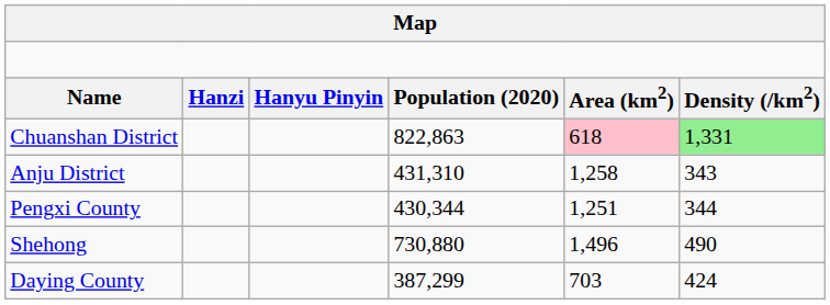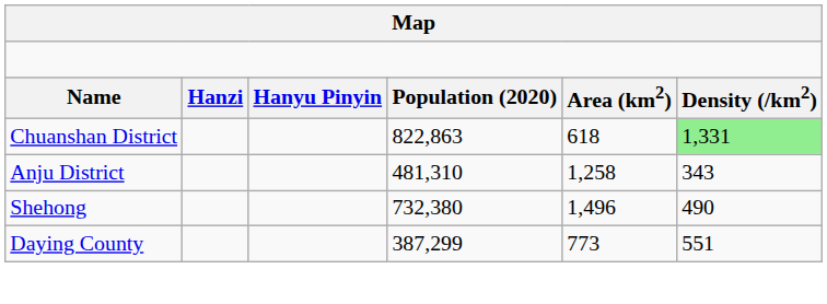Chuanshan District | column 5: pink background -> no background
Anju District | column 4: 431,310 -> 481,310
- row: Pengxi County | 430,344 | 1,251 | 344
Shehong | column 4: 730,880 -> 732,380
Daying County | column 5: 703 -> 773
Daying County | column 6: 424 -> 551
